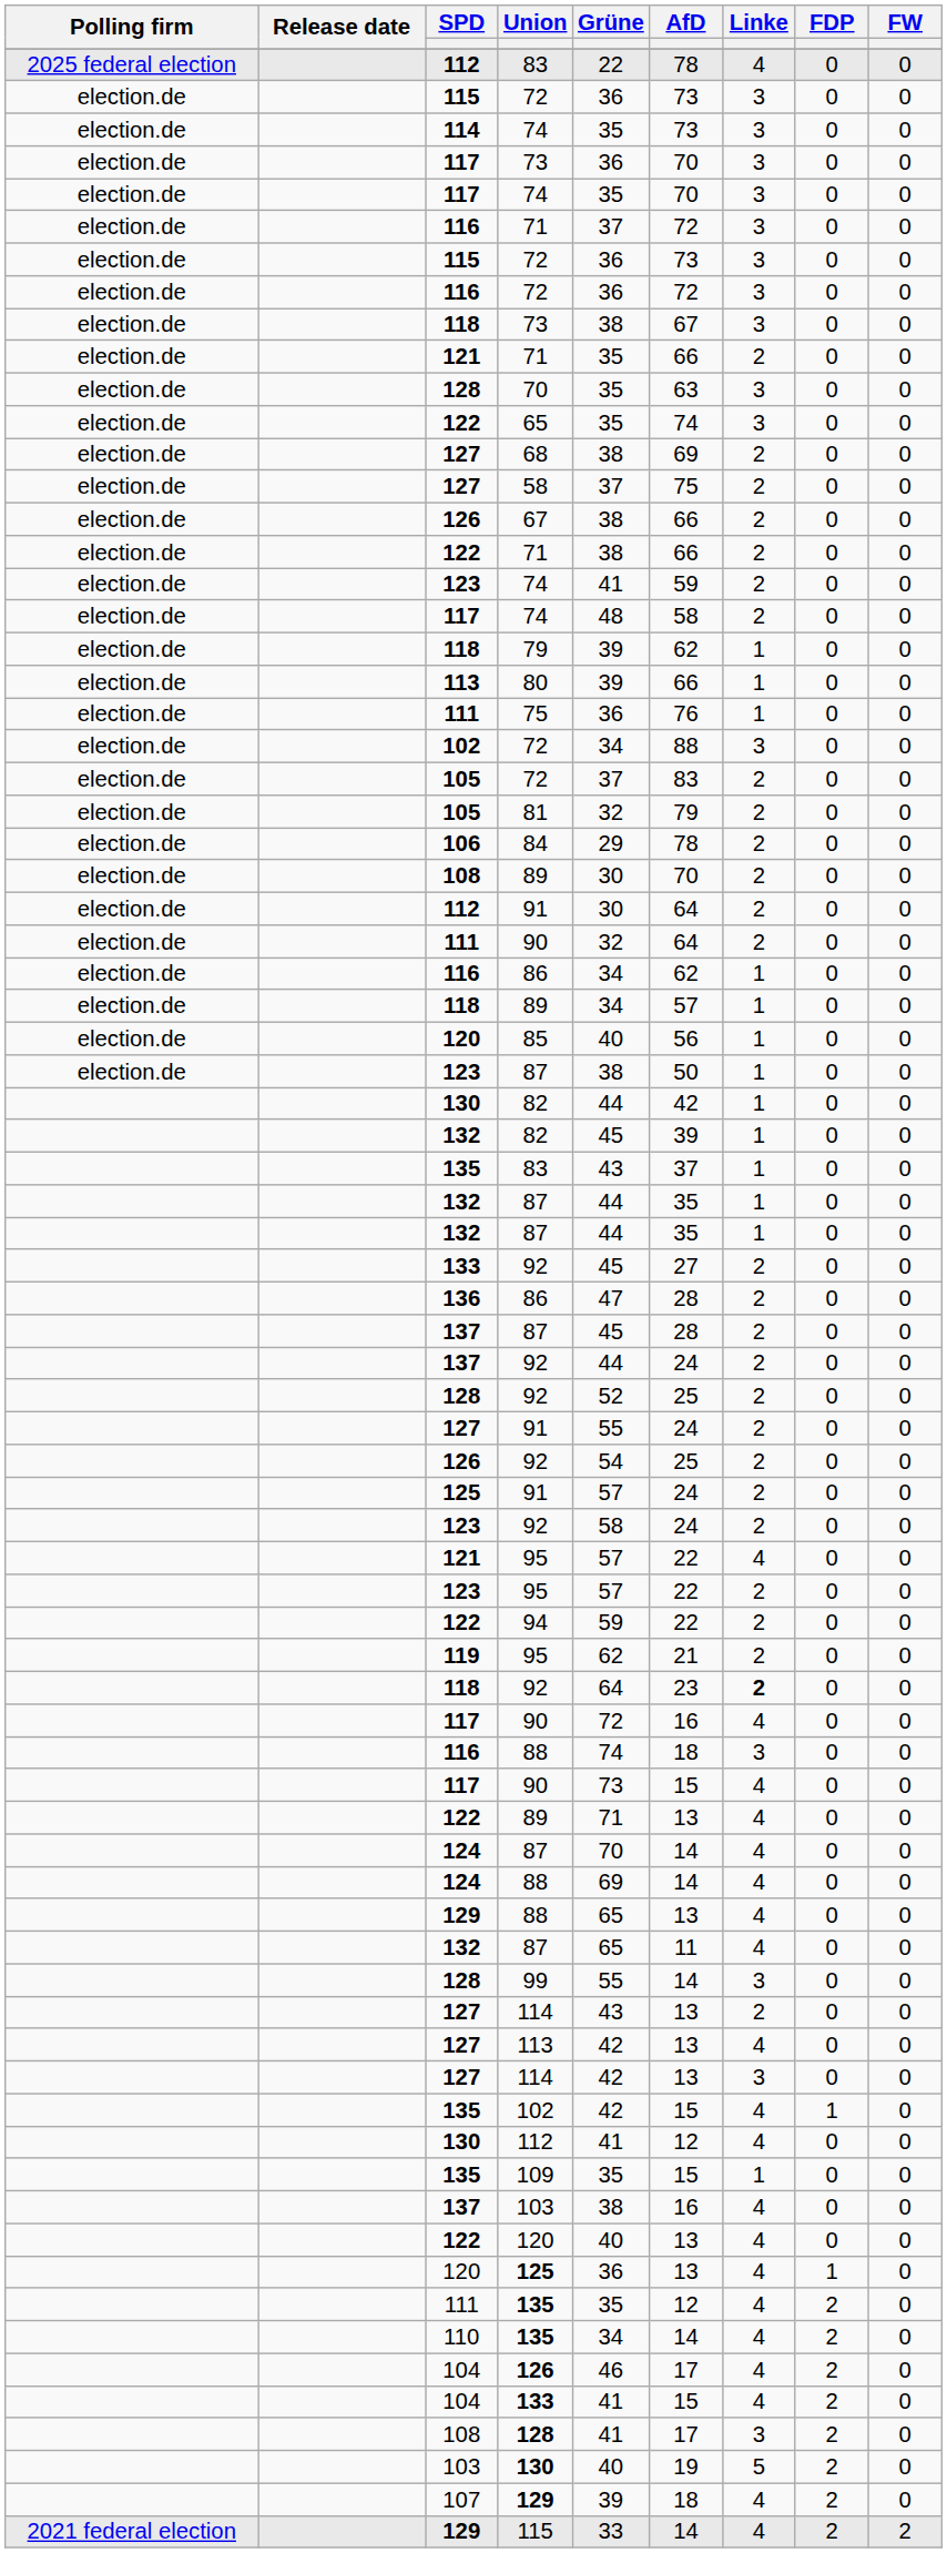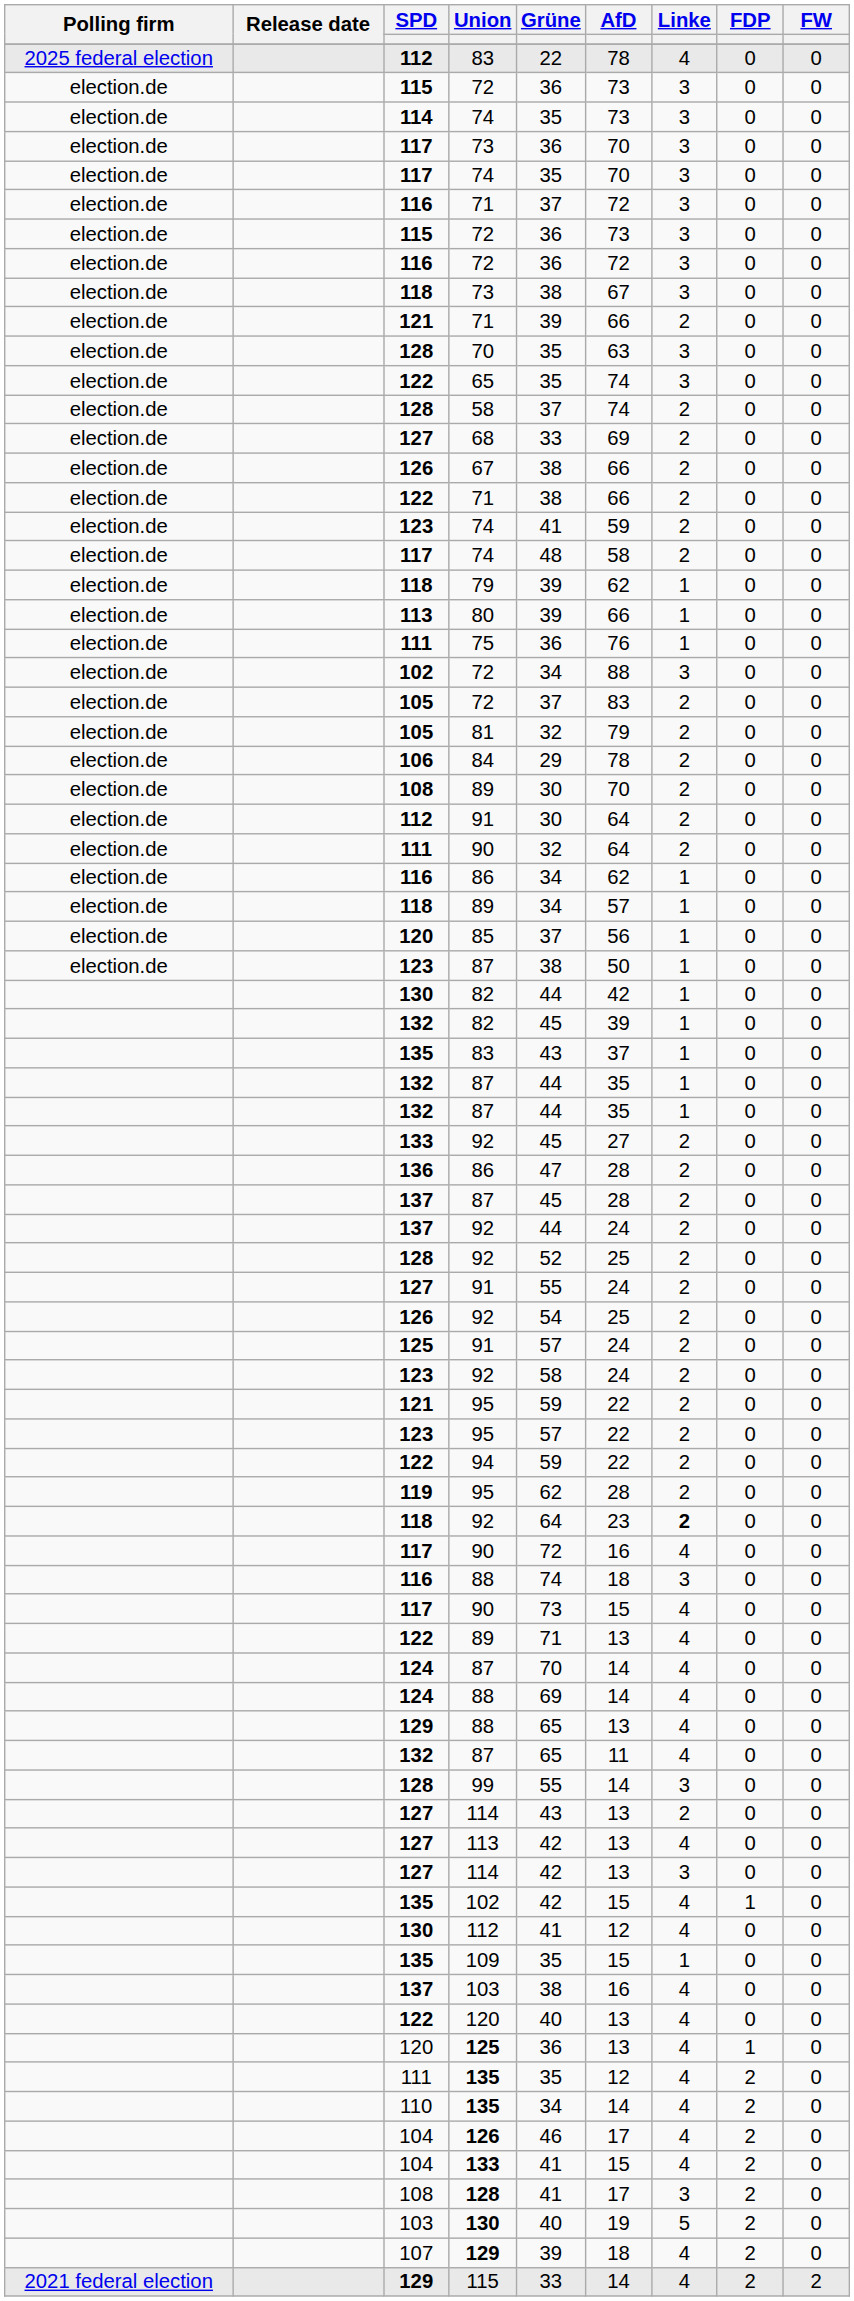121 / 71 | Grüne: 35 -> 39
+ row: election.de | 128 | 58 | 37 | 74 | 2 | 0 | 0
68 | Grüne: 38 -> 33
- row: election.de | 127 | 58 | 37 | 75 | 2 | 0 | 0
85 | Grüne: 40 -> 37
121 / 95 | Grüne: 57 -> 59
121 / 95 | Linke: 4 -> 2
119 / 95 | AfD: 21 -> 28
